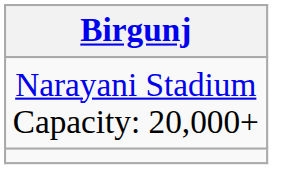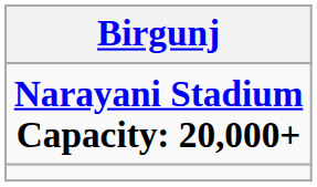row 2 | column 1: normal -> bold
